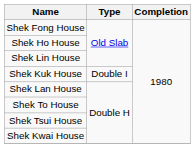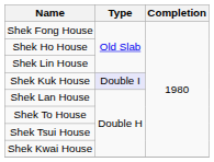Shek Kuk House | Type: no background -> lavender background
